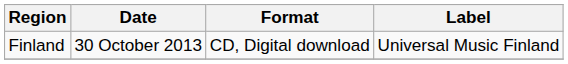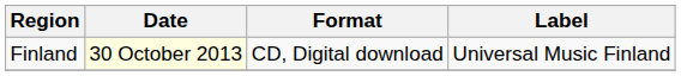Finland | Date: no background -> lightyellow background
